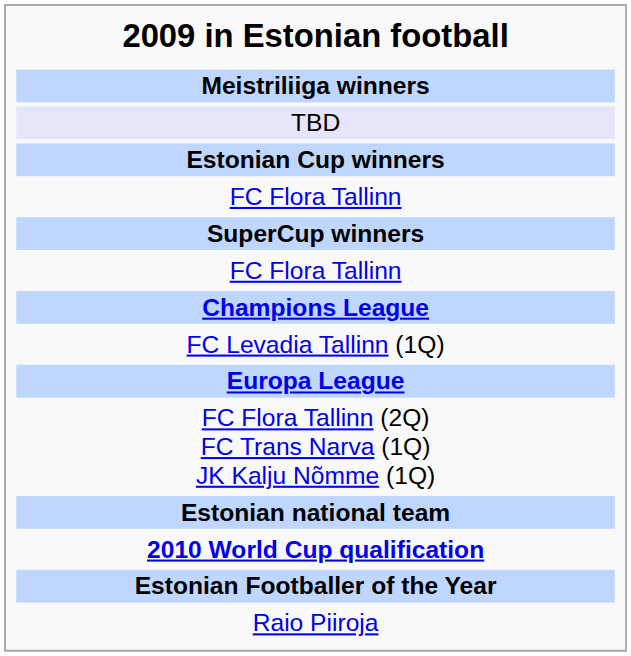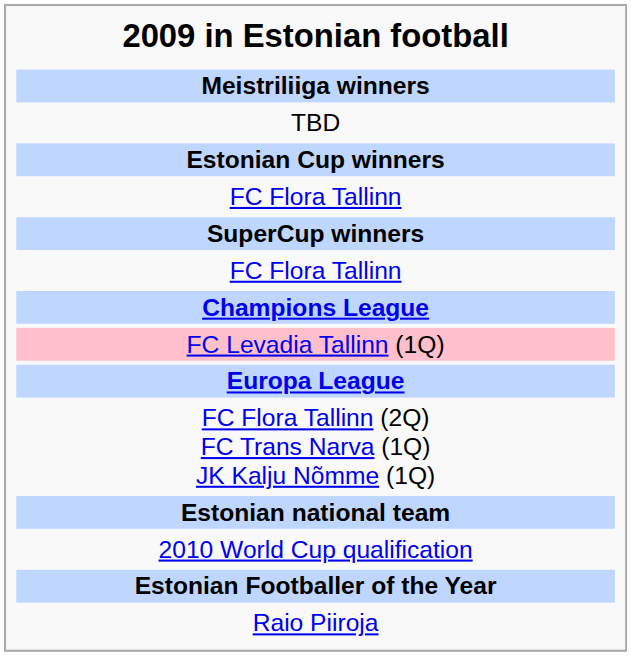TBD | 2009 in Estonian football: lavender background -> no background
FC Levadia Tallinn (1Q) | 2009 in Estonian football: no background -> pink background
2010 World Cup qualification | 2009 in Estonian football: bold -> normal
